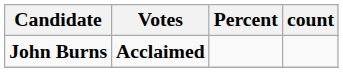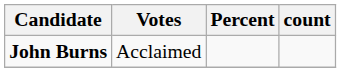John Burns | Votes: bold -> normal
